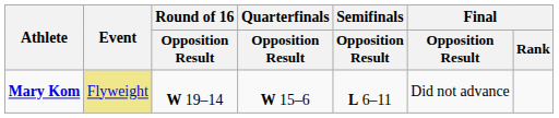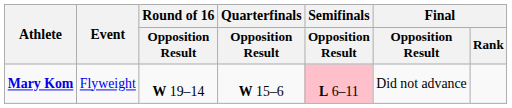Mary Kom | Event: khaki background -> no background
Mary Kom | Semifinals / Opposition Result: no background -> pink background
